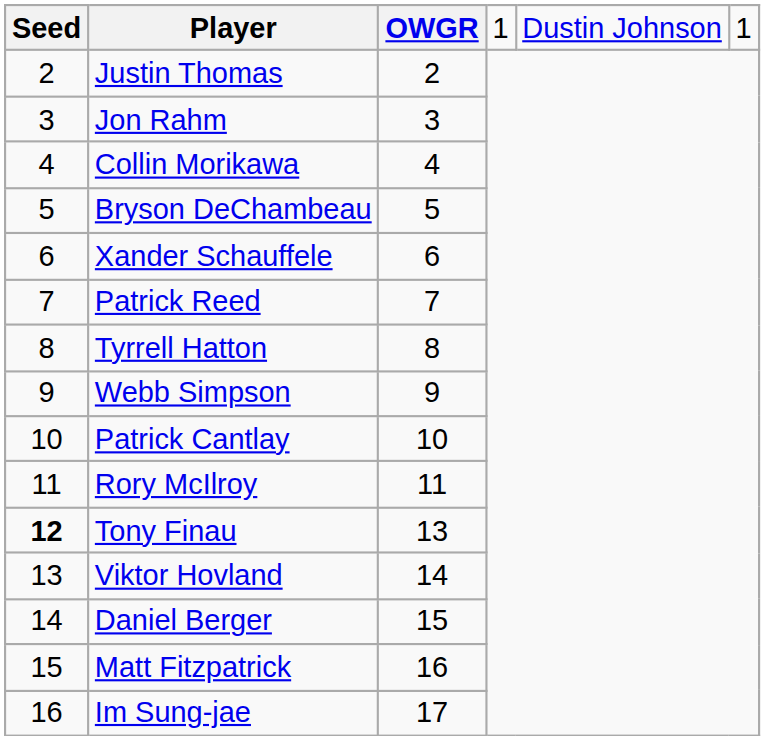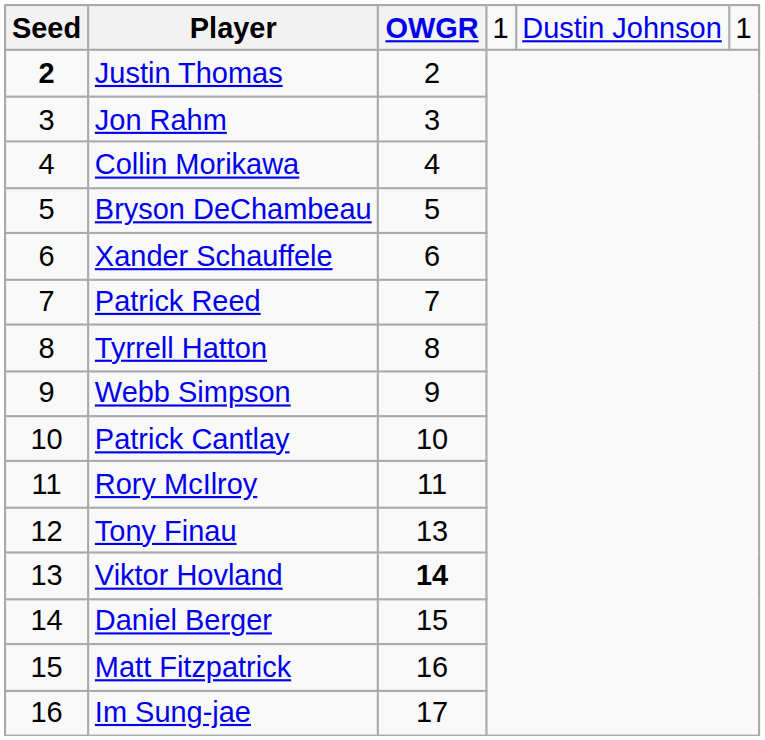Justin Thomas | column 1: normal -> bold
Tony Finau | column 1: bold -> normal
Viktor Hovland | column 3: normal -> bold
